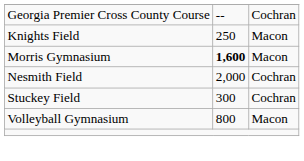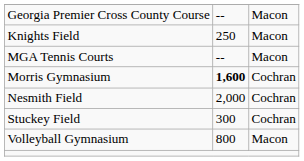Georgia Premier Cross County Course | column 3: Cochran -> Macon
+ row: MGA Tennis Courts | -- | Macon
Morris Gymnasium | column 3: Macon -> Cochran
